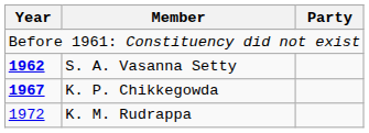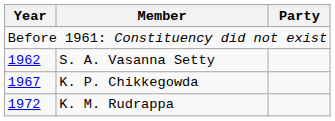S. A. Vasanna Setty | Year: bold -> normal
K. P. Chikkegowda | Year: bold -> normal
